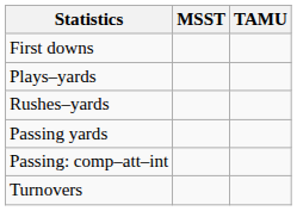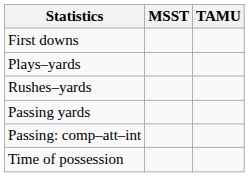- row: Turnovers
+ row: Time of possession
